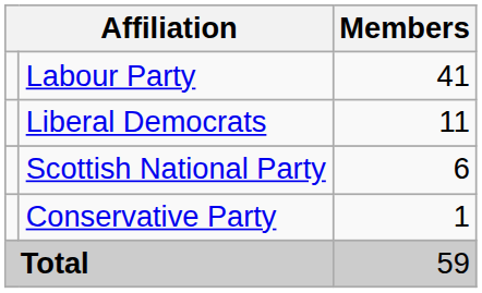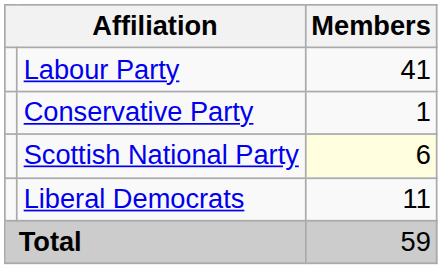rows swapped: Liberal Democrats <-> Conservative Party
Scottish National Party | Members: no background -> lightyellow background
